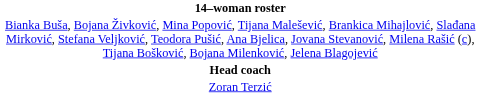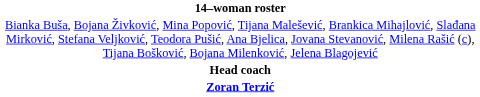row 4 | column 1: normal -> bold
